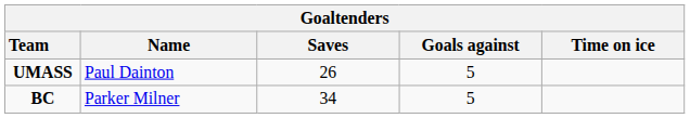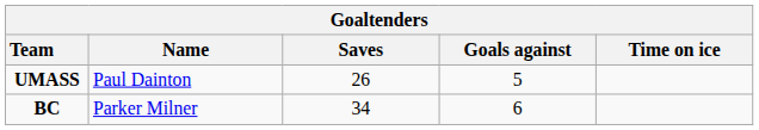BC | Goals against: 5 -> 6
